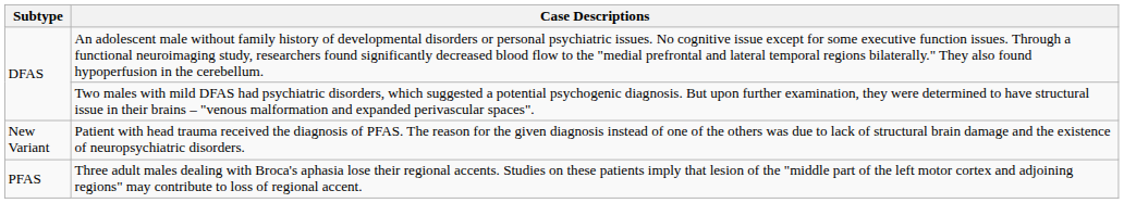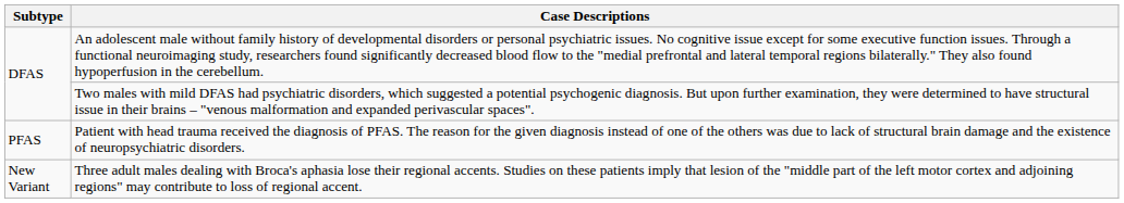row 4 | Subtype: New Variant -> PFAS
row 5 | Subtype: PFAS -> New Variant
